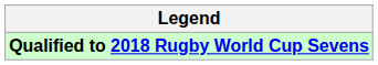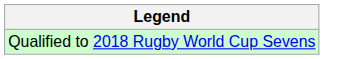row 2 | column 1: bold -> normal
